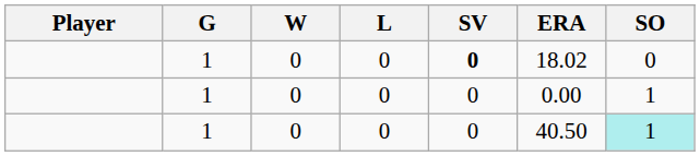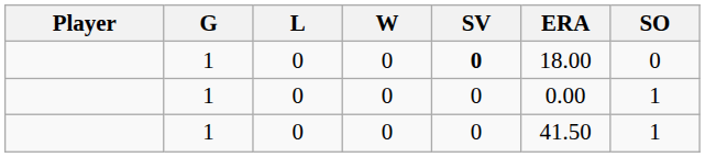columns swapped: W <-> L
row 2 | ERA: 18.02 -> 18.00
row 4 | ERA: 40.50 -> 41.50
row 4 | SO: paleturquoise background -> no background
